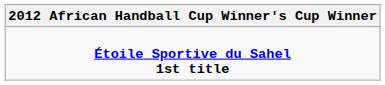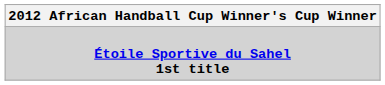row 2 | column 1: no background -> lightgrey background
